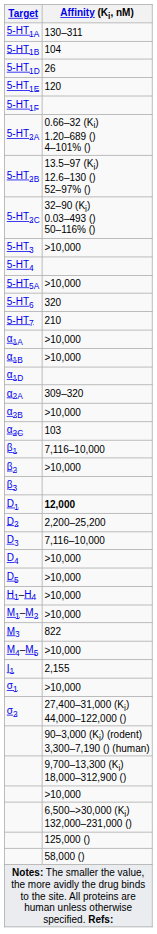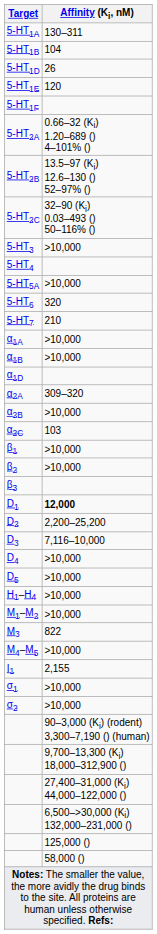row 21 | Affinity (Ki, nM): 7,116–10,000 -> >10,000
row 35 | Affinity (Ki, nM): 27,400–31,000 (Ki) 44,000–122,000 () -> >10,000
row 38 | Affinity (Ki, nM): >10,000 -> 27,400–31,000 (Ki) 44,000–122,000 ()
